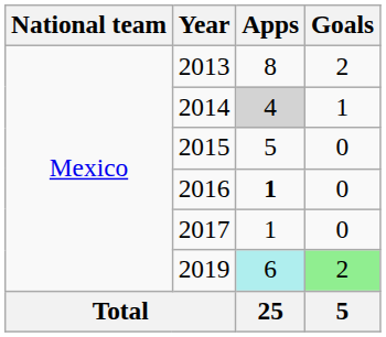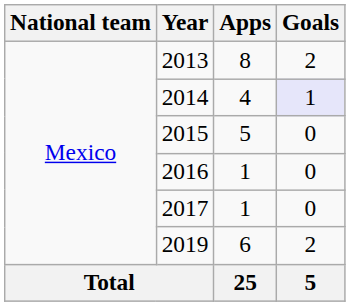2014 | Apps: lightgrey background -> no background
2014 | Goals: no background -> lavender background
2016 | Apps: bold -> normal
2019 | Apps: paleturquoise background -> no background
2019 | Goals: lightgreen background -> no background
